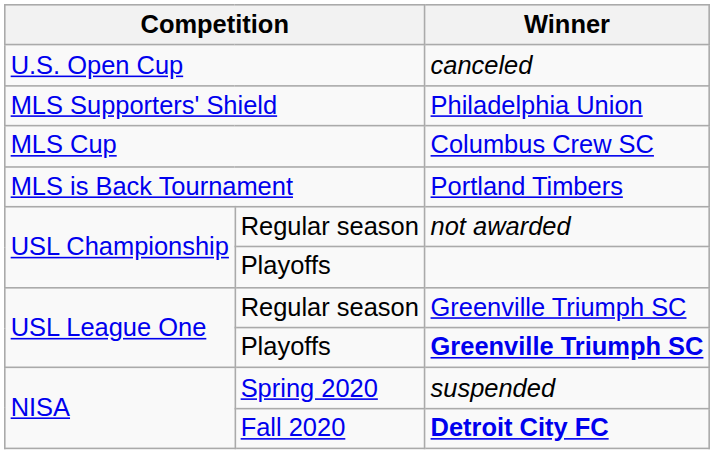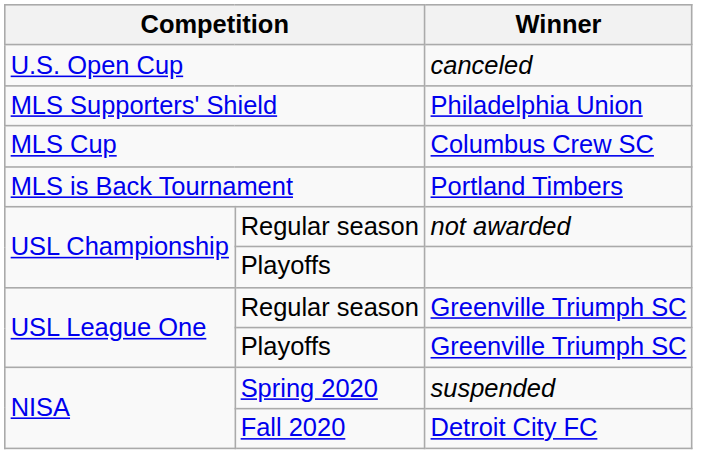Playoffs / Greenville Triumph SC | Winner: bold -> normal
Detroit City FC | Winner: bold -> normal
